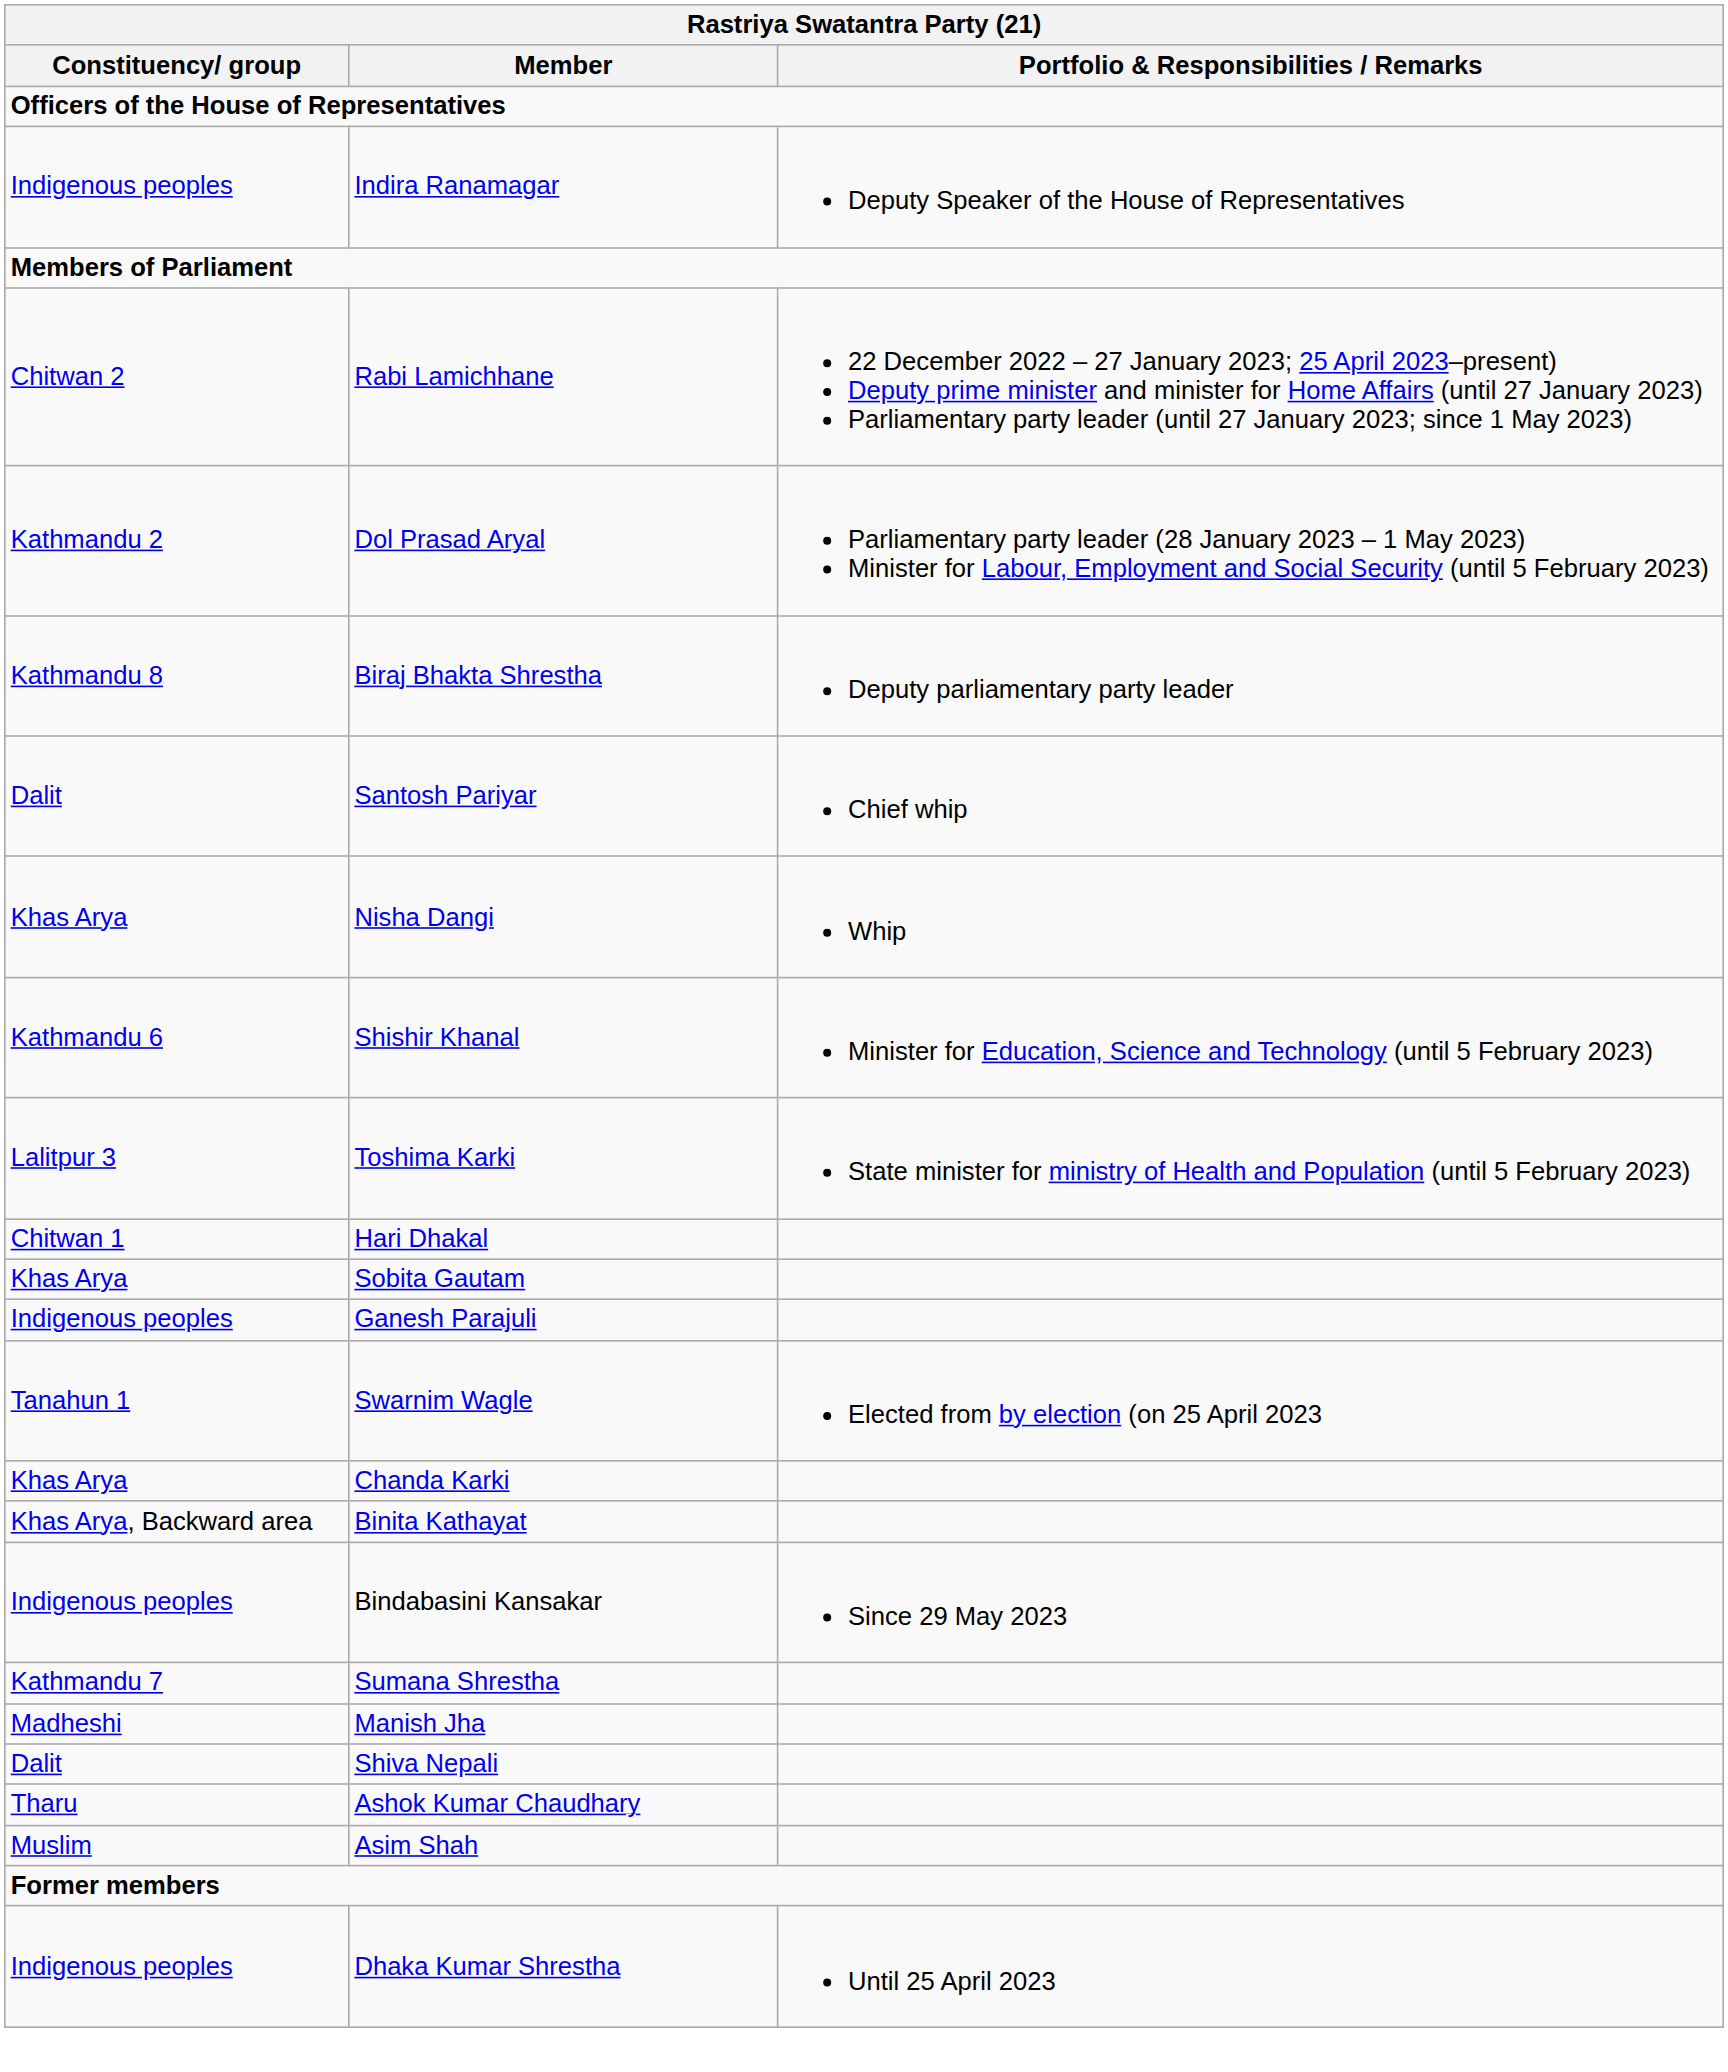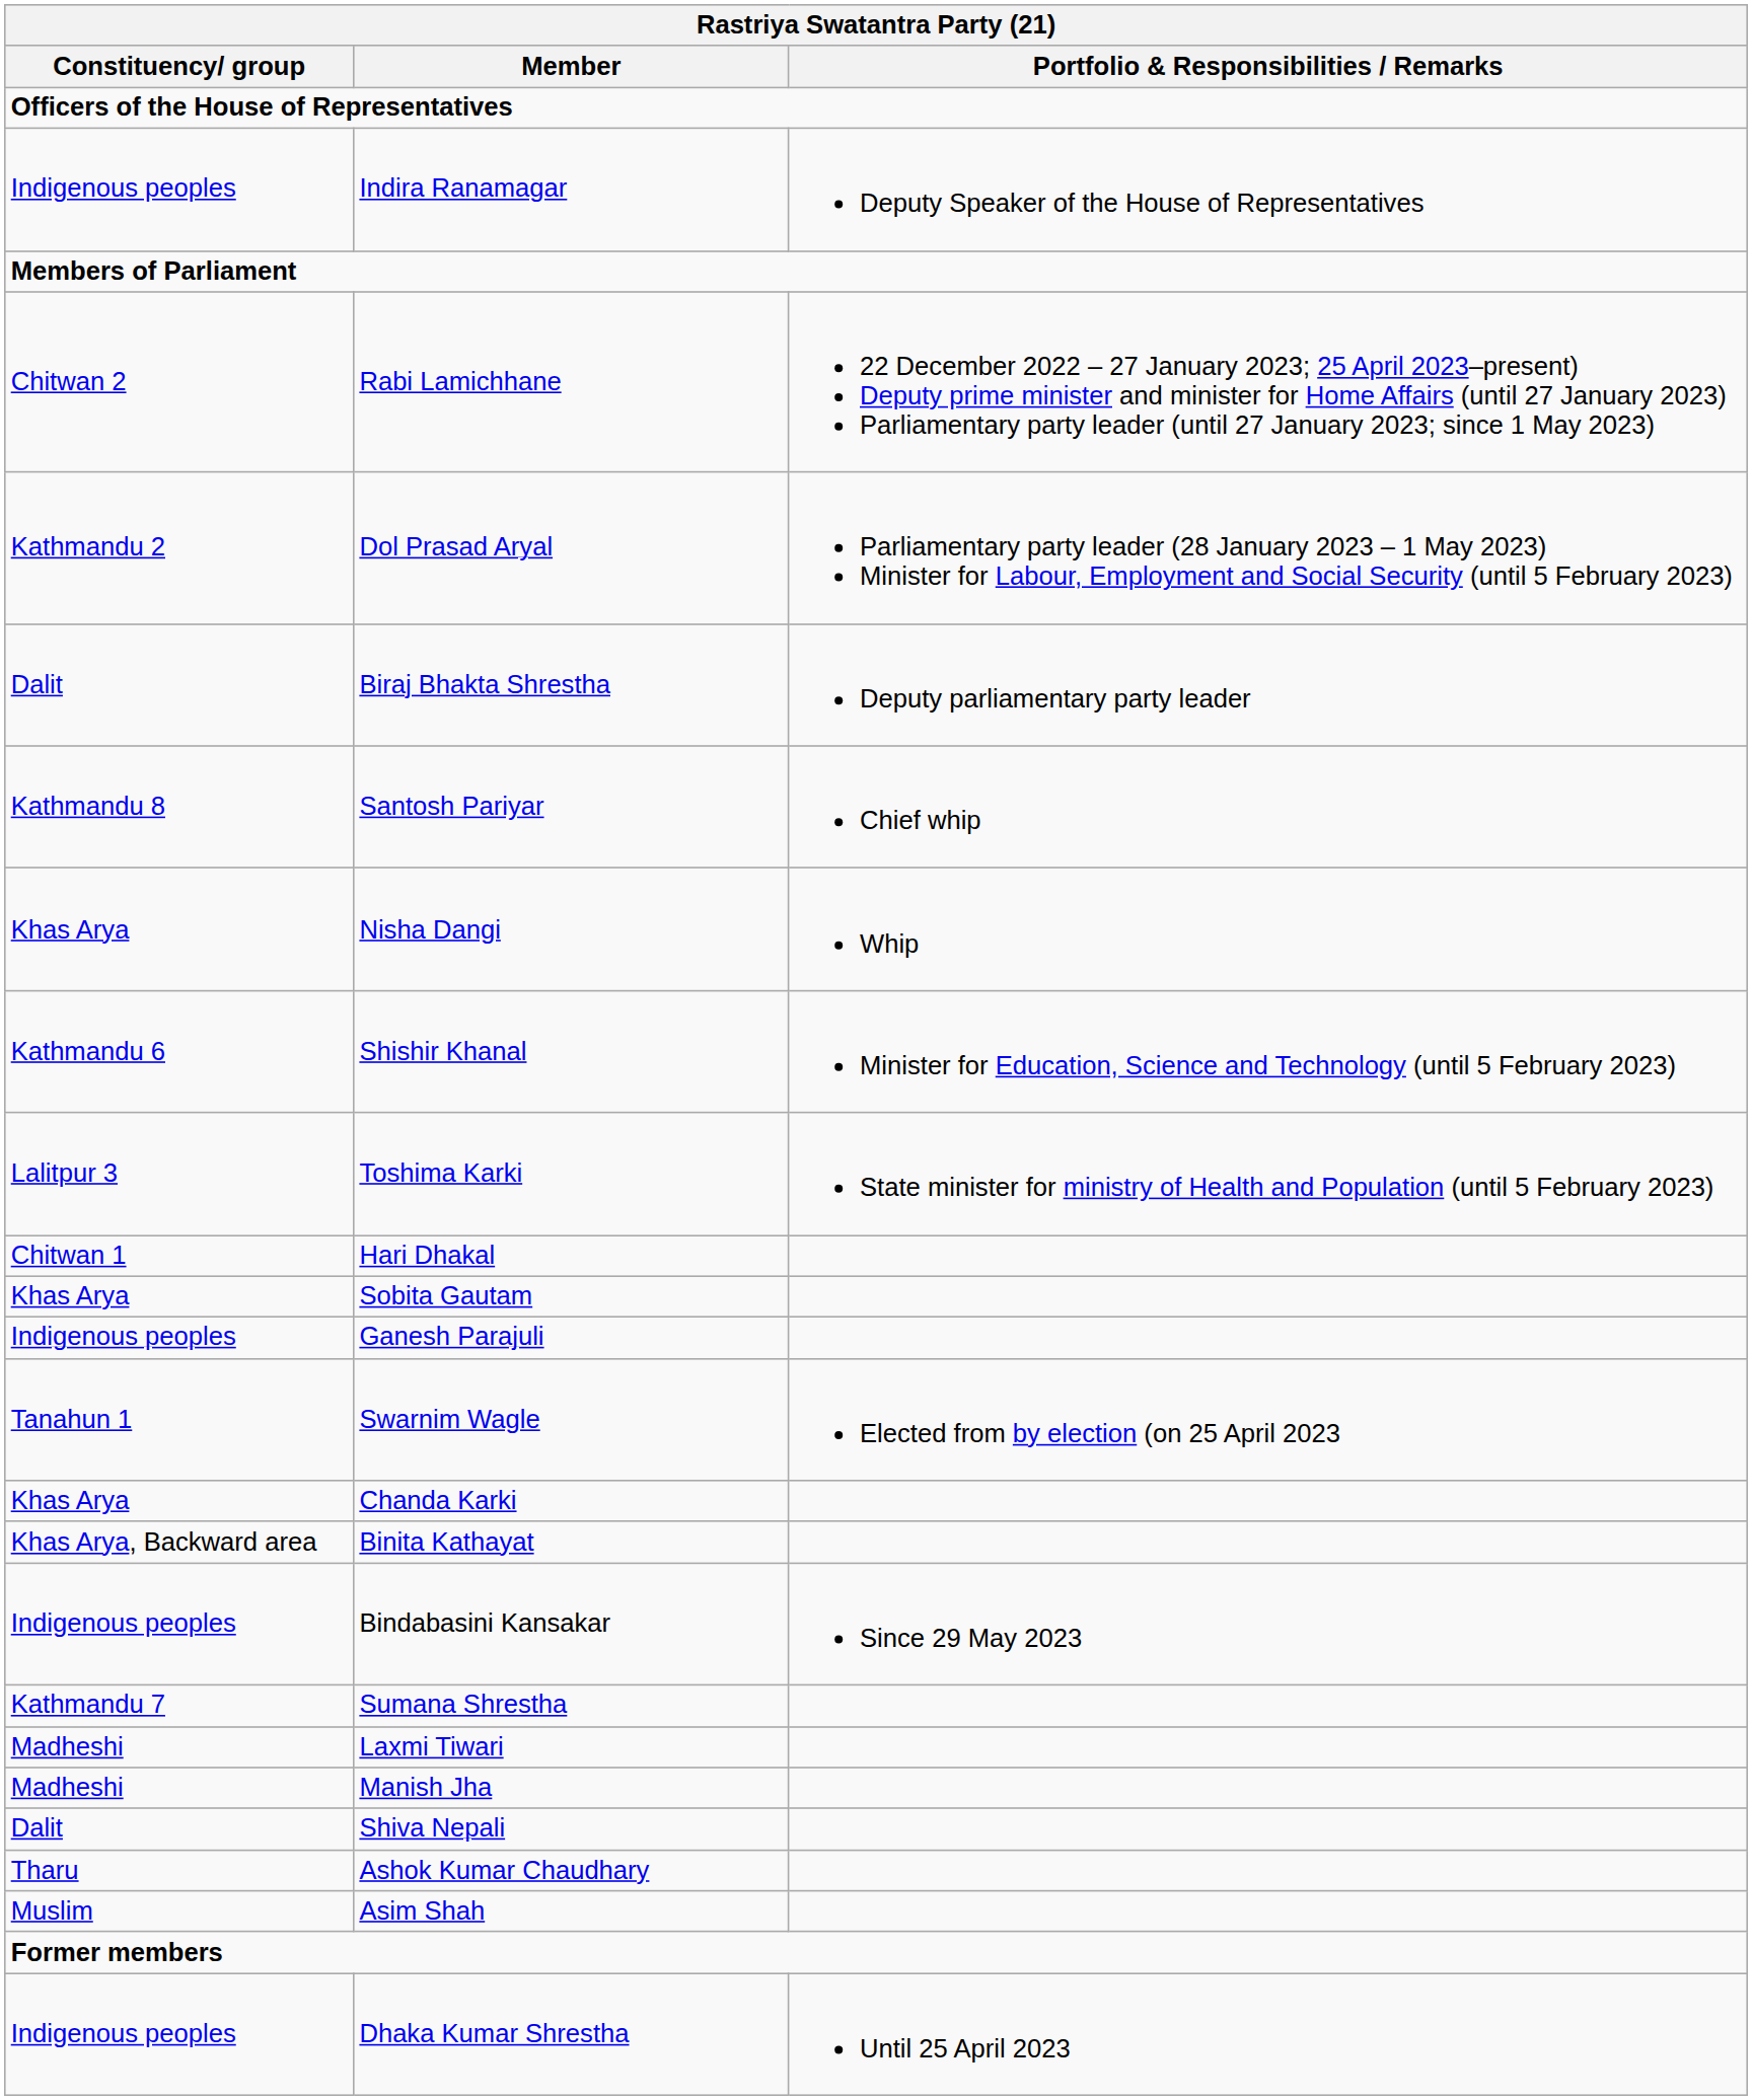Biraj Bhakta Shrestha | Constituency/ group: Kathmandu 8 -> Dalit
Santosh Pariyar | Constituency/ group: Dalit -> Kathmandu 8
+ row: Madheshi | Laxmi Tiwari
